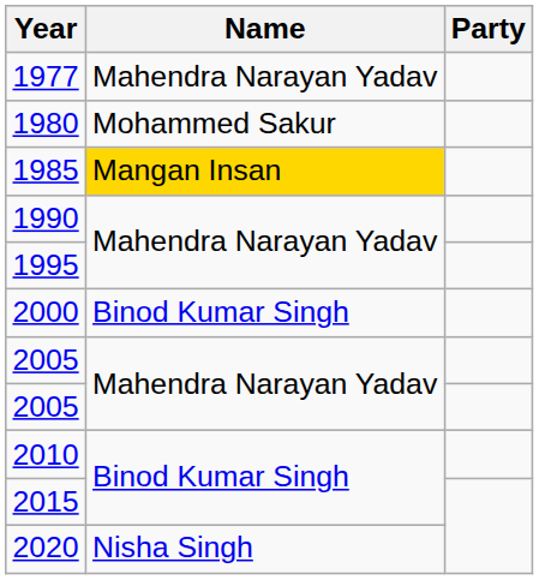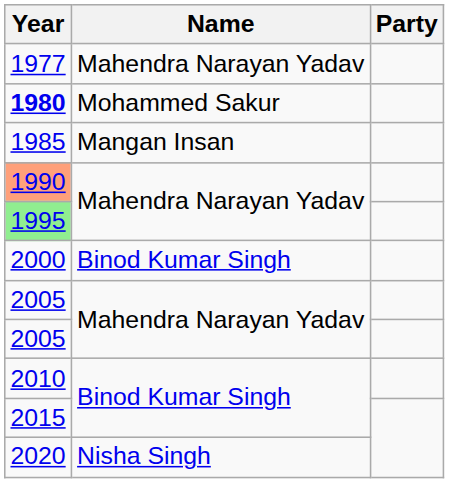1980 | Year: normal -> bold
1985 | Name: gold background -> no background
1990 | Year: no background -> lightsalmon background
1995 | Year: no background -> lightgreen background
